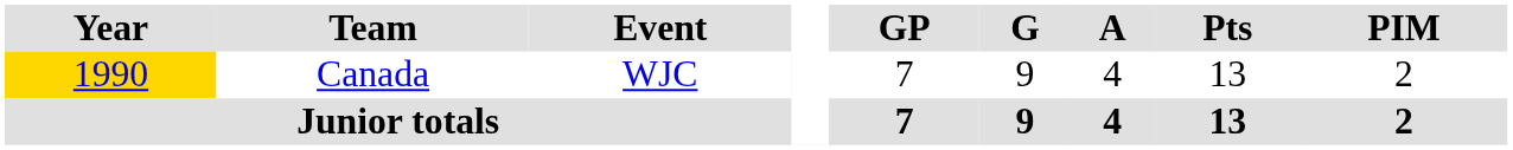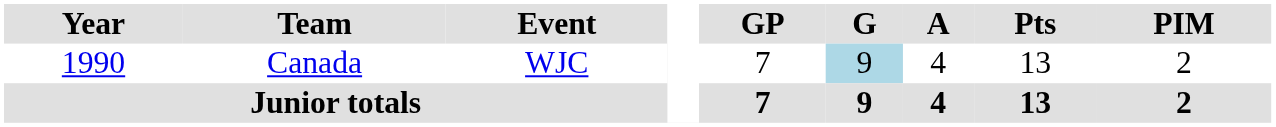Canada | Year: gold background -> no background
Canada | G: no background -> lightblue background
